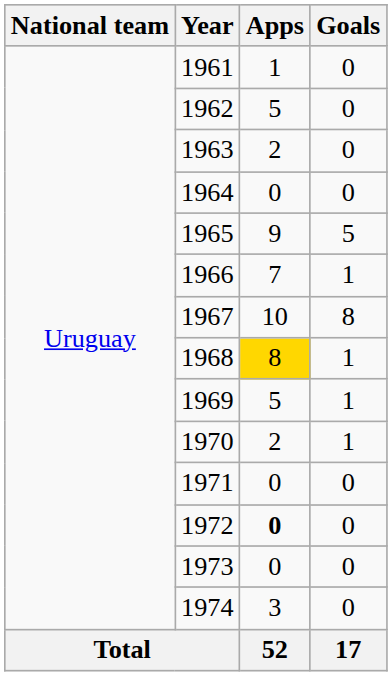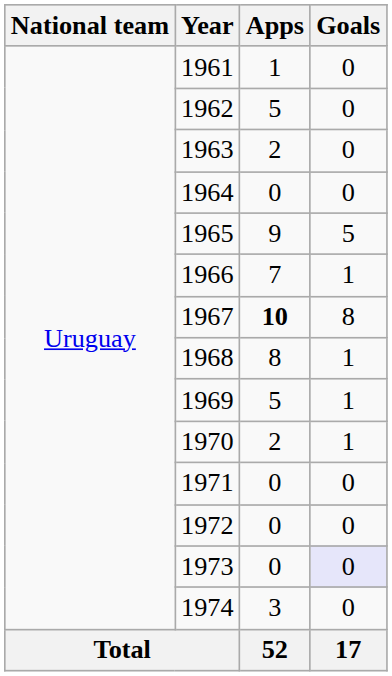1967 | Apps: normal -> bold
1968 | Apps: gold background -> no background
1972 | Apps: bold -> normal
1973 | Goals: no background -> lavender background
